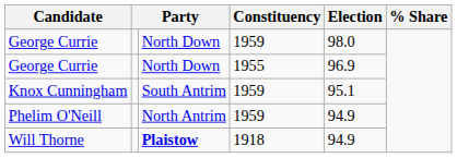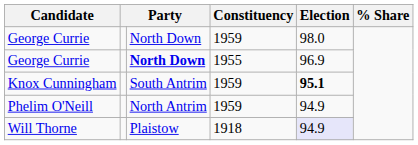George Currie / 1955 | column 3: normal -> bold
Knox Cunningham | Election: normal -> bold
Will Thorne | column 3: bold -> normal
Will Thorne | Election: no background -> lavender background
